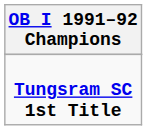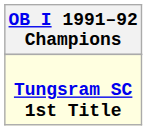row 2 | column 1: no background -> lightyellow background
